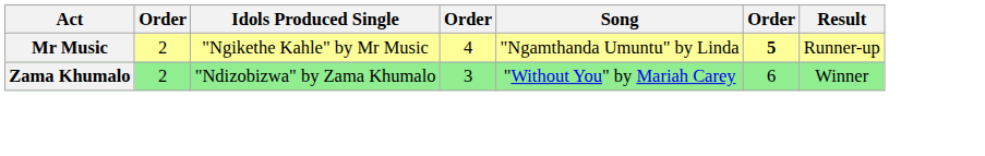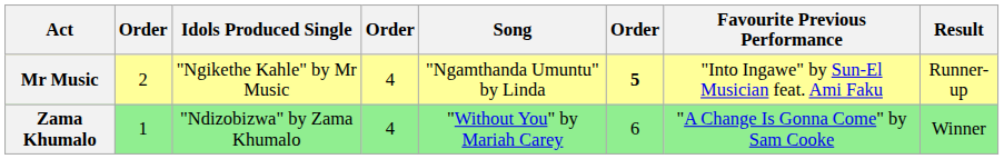+ column: Favourite Previous Performance | "Into Ingawe" by Sun-El Musician feat. Ami Faku | "A Change Is Gonna Come" by Sam Cooke
Zama Khumalo | column 2: 2 -> 1
Zama Khumalo | column 4: 3 -> 4
